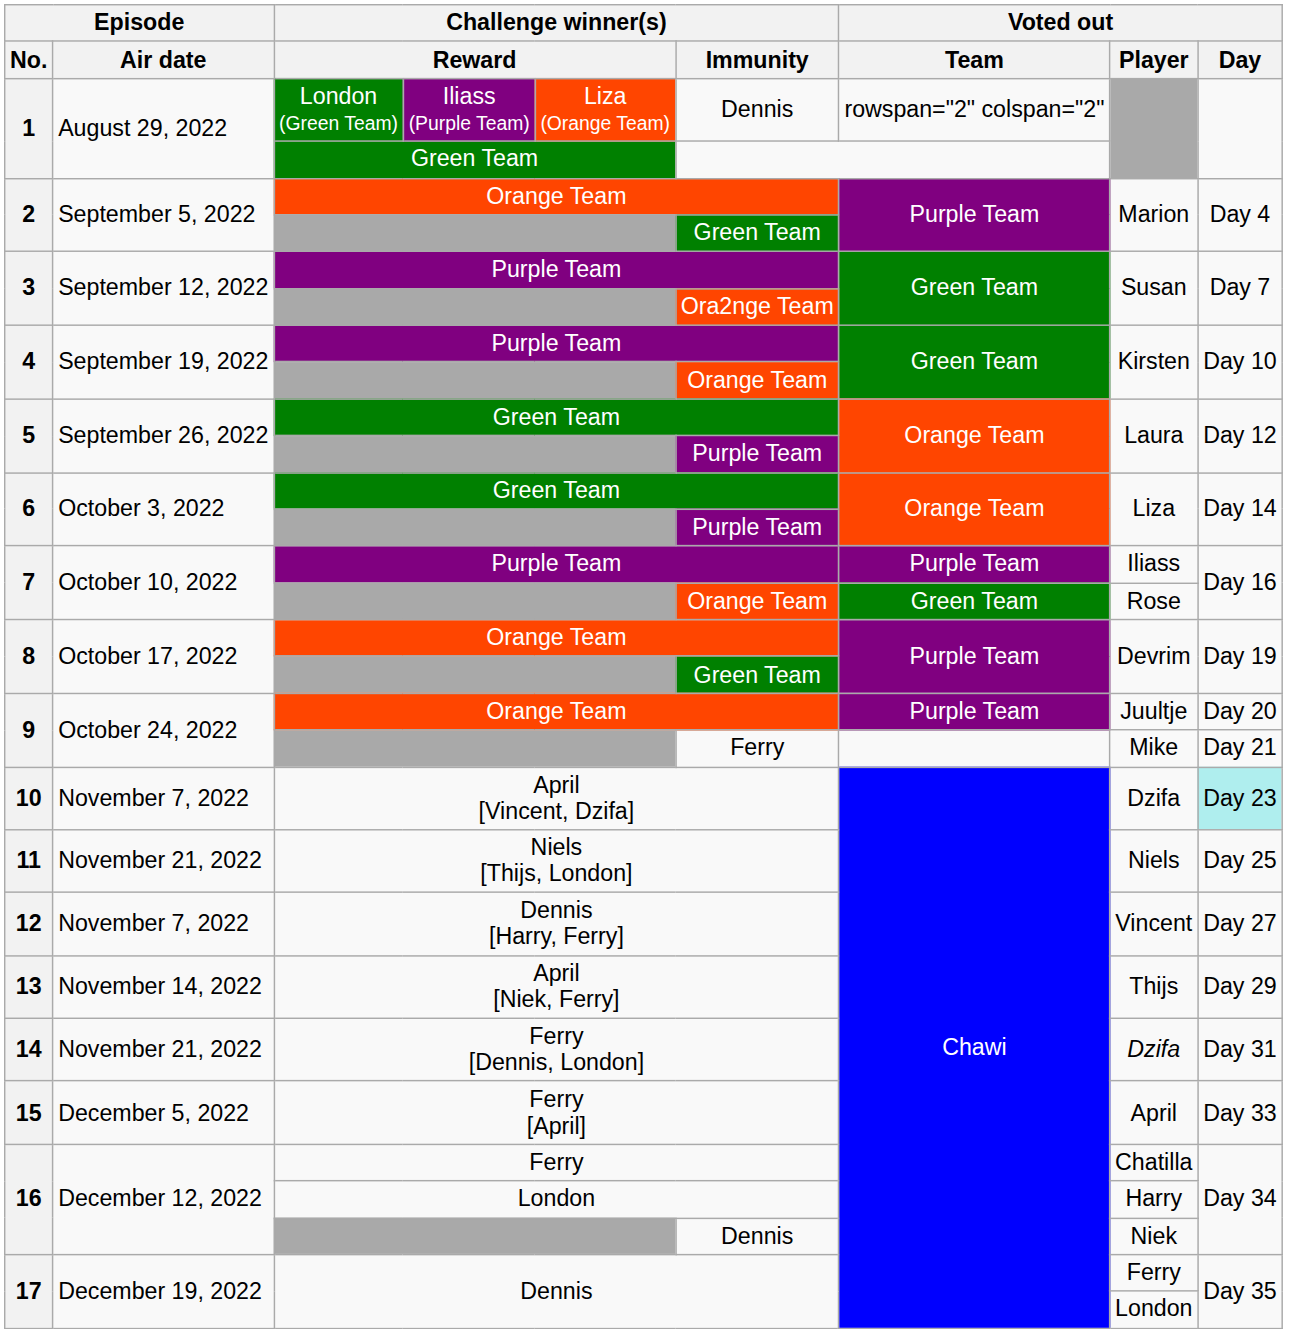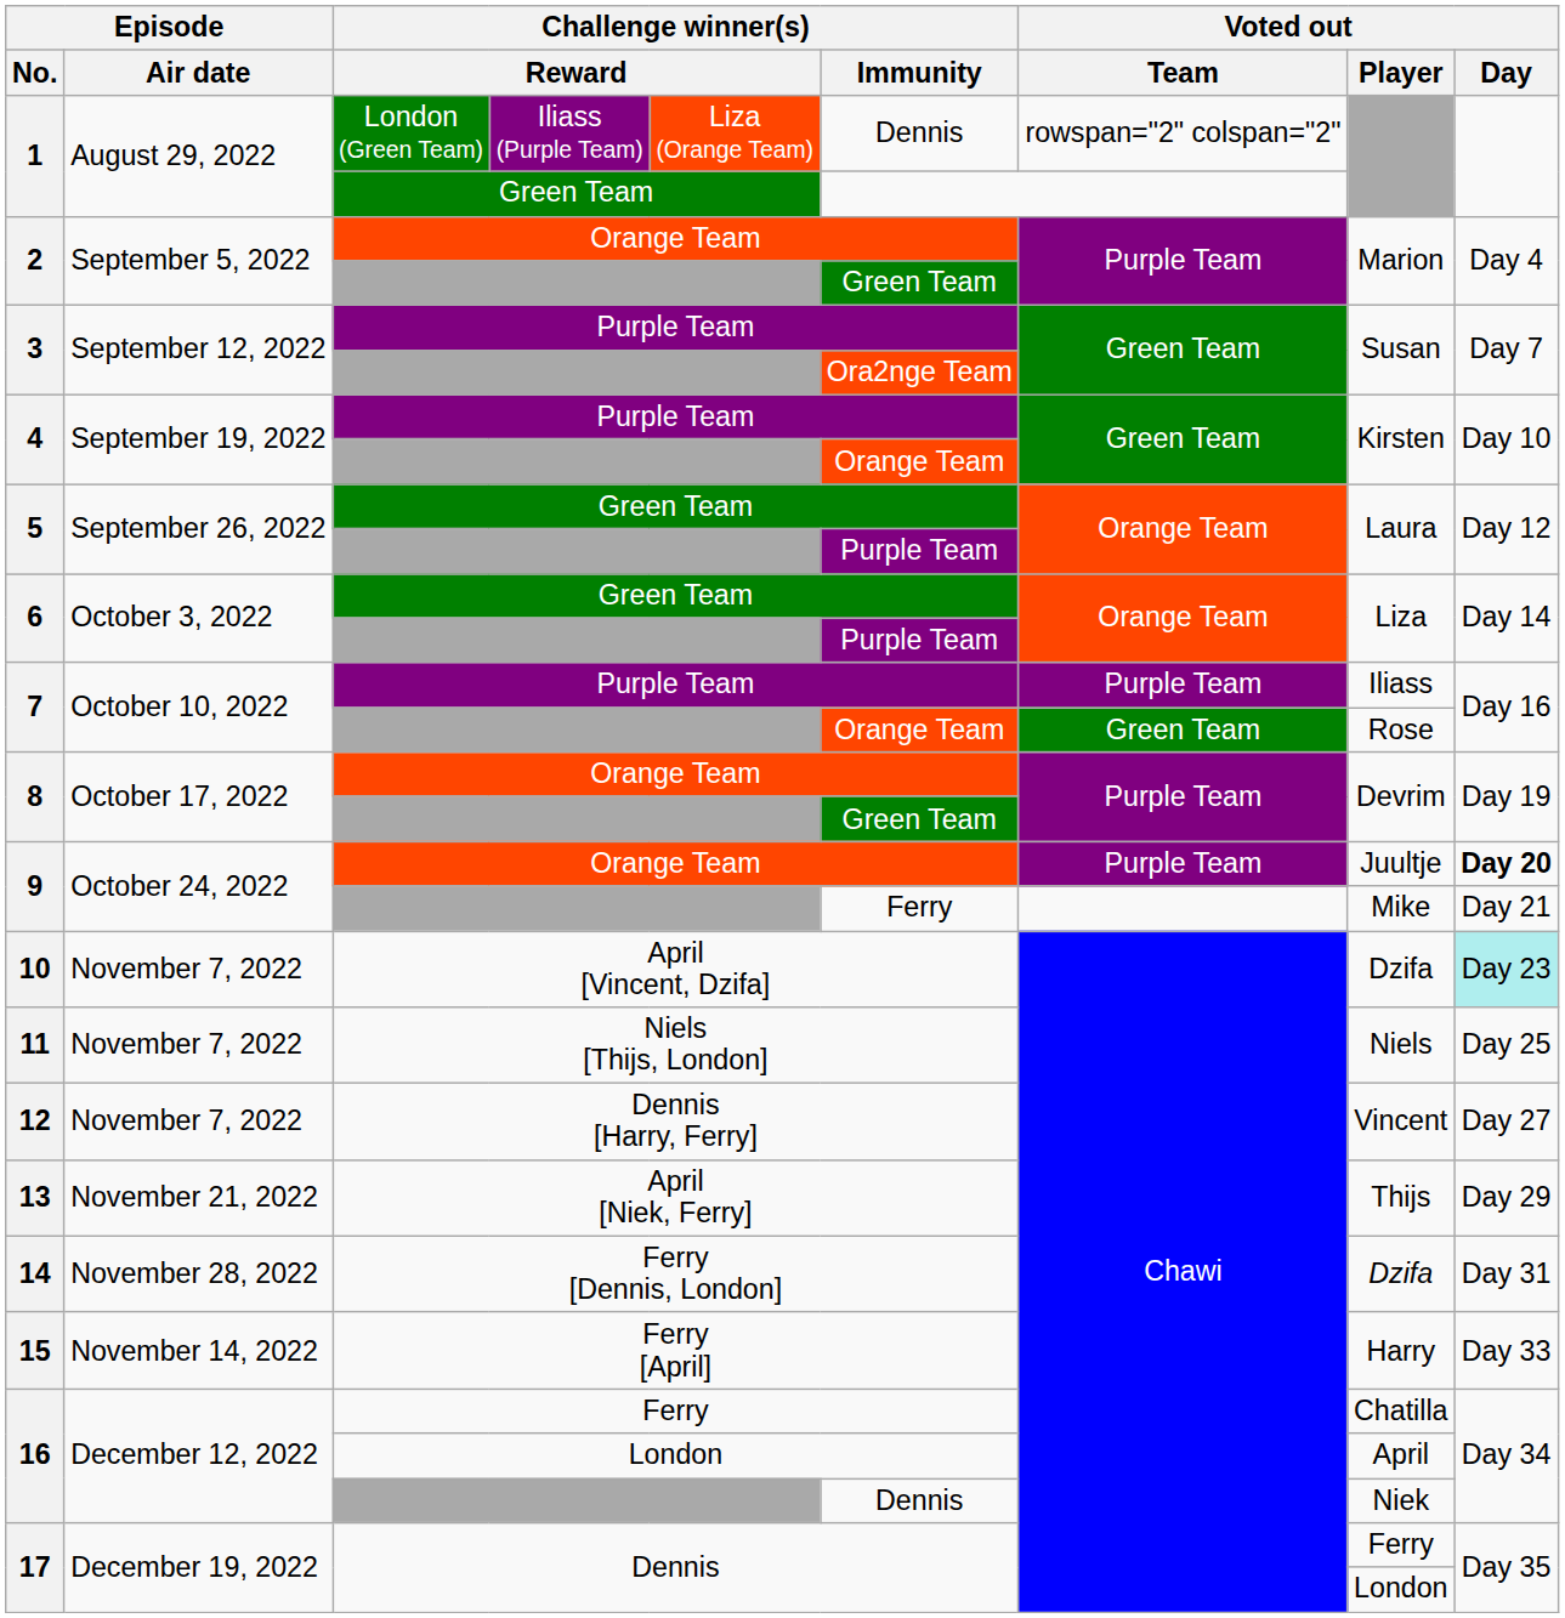9 / Orange Team | Voted out / Day: normal -> bold
11 | Episode / Air date: November 21, 2022 -> November 7, 2022
13 | Episode / Air date: November 14, 2022 -> November 21, 2022
14 | Episode / Air date: November 21, 2022 -> November 28, 2022
15 | Episode / Air date: December 5, 2022 -> November 14, 2022
15 | Voted out / Player: April -> Harry
16 / London | Voted out / Player: Harry -> April
